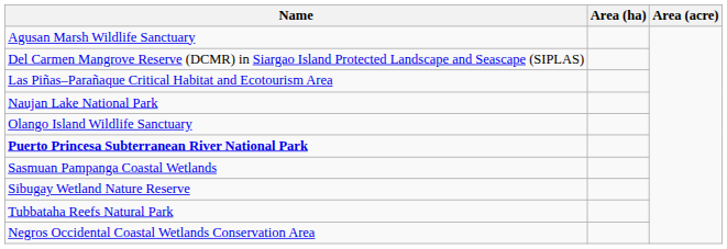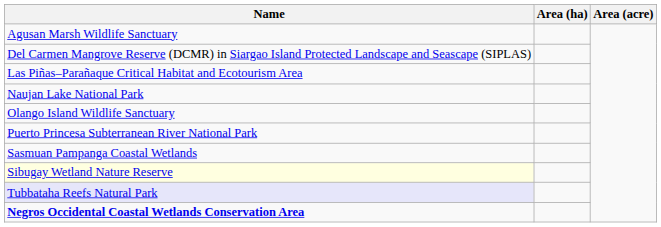Puerto Princesa Subterranean River National Park | Name: bold -> normal
Sibugay Wetland Nature Reserve | Name: no background -> lightyellow background
Tubbataha Reefs Natural Park | Name: no background -> lavender background
Negros Occidental Coastal Wetlands Conservation Area | Name: normal -> bold
